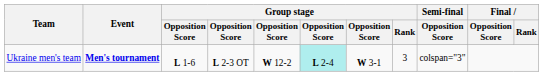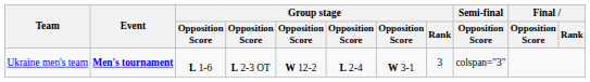Ukraine men's team | column 6: paleturquoise background -> no background
